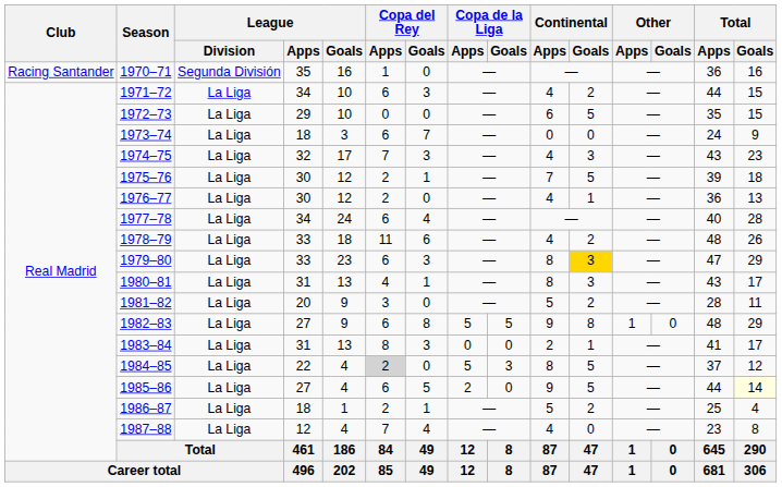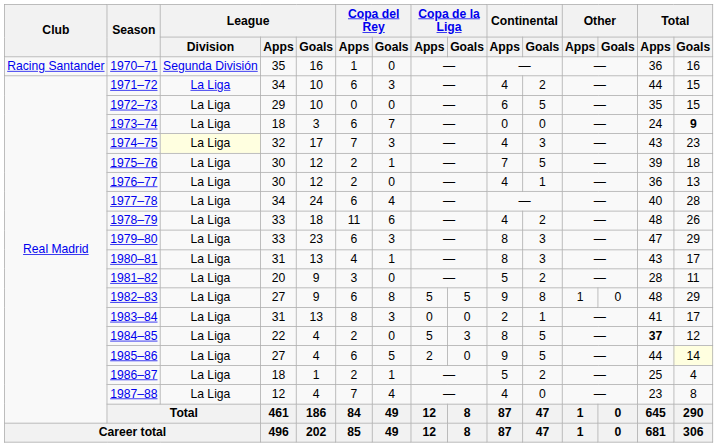1973–74 | Total / Goals: normal -> bold
1974–75 | League / Division: no background -> lightyellow background
1979–80 | Continental / Goals: gold background -> no background
1984–85 | Copa del Rey / Apps: lightgrey background -> no background
1984–85 | Total / Apps: normal -> bold
